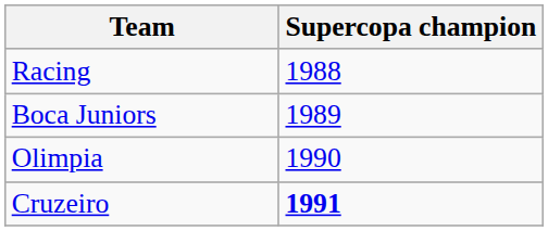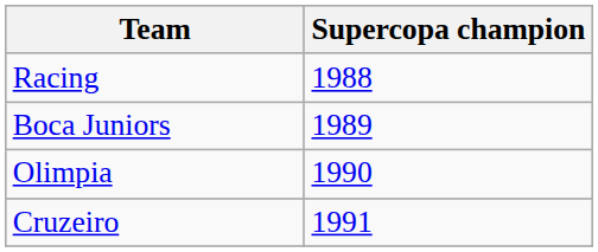Cruzeiro | Supercopa champion: bold -> normal
